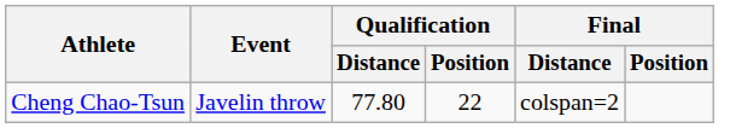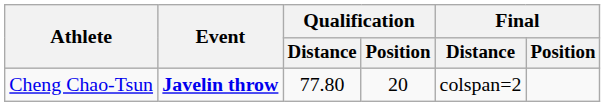Cheng Chao-Tsun | Event: normal -> bold
Cheng Chao-Tsun | Qualification / Position: 22 -> 20
